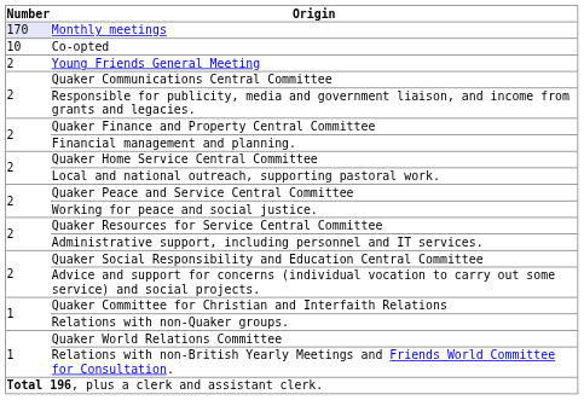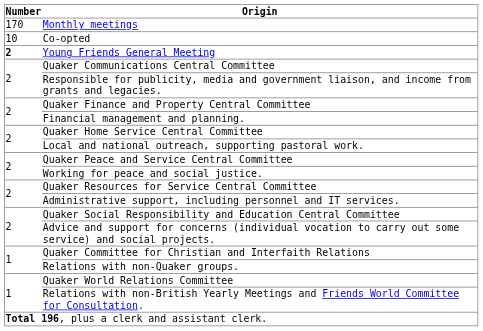Monthly meetings | Number: lavender background -> no background
Young Friends General Meeting | Number: normal -> bold
